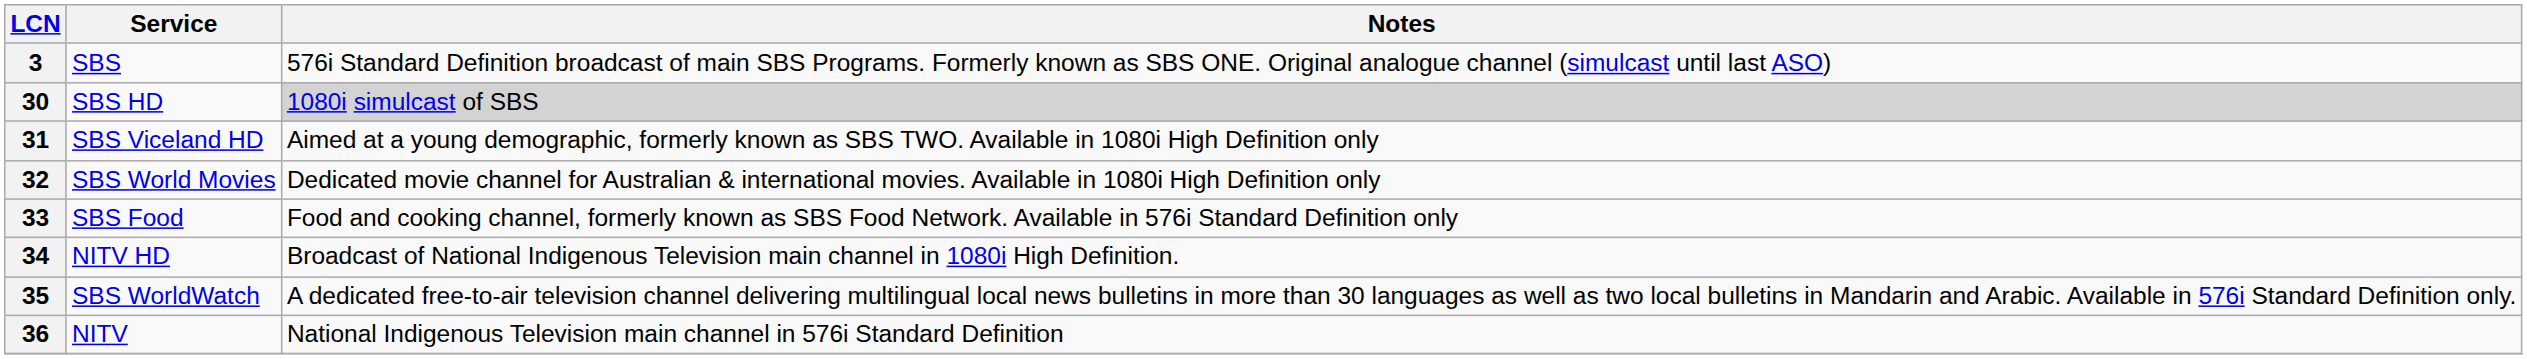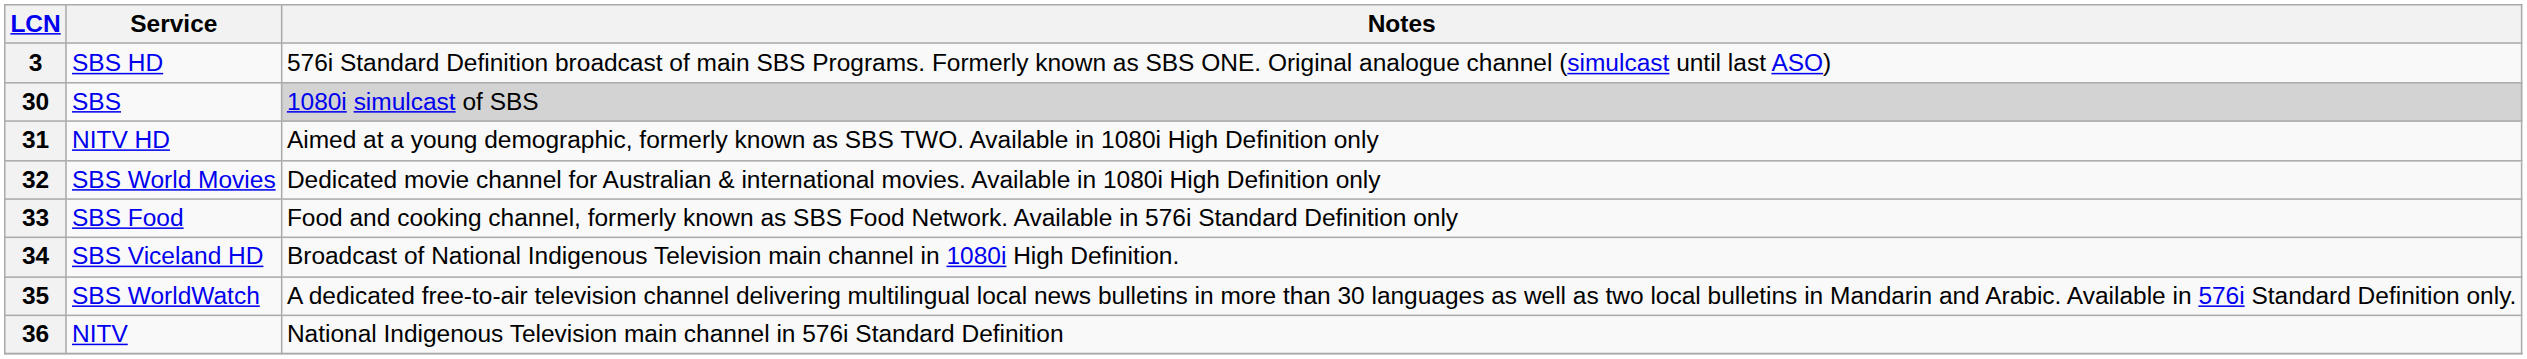3 | Service: SBS -> SBS HD
30 | Service: SBS HD -> SBS
31 | Service: SBS Viceland HD -> NITV HD
34 | Service: NITV HD -> SBS Viceland HD
